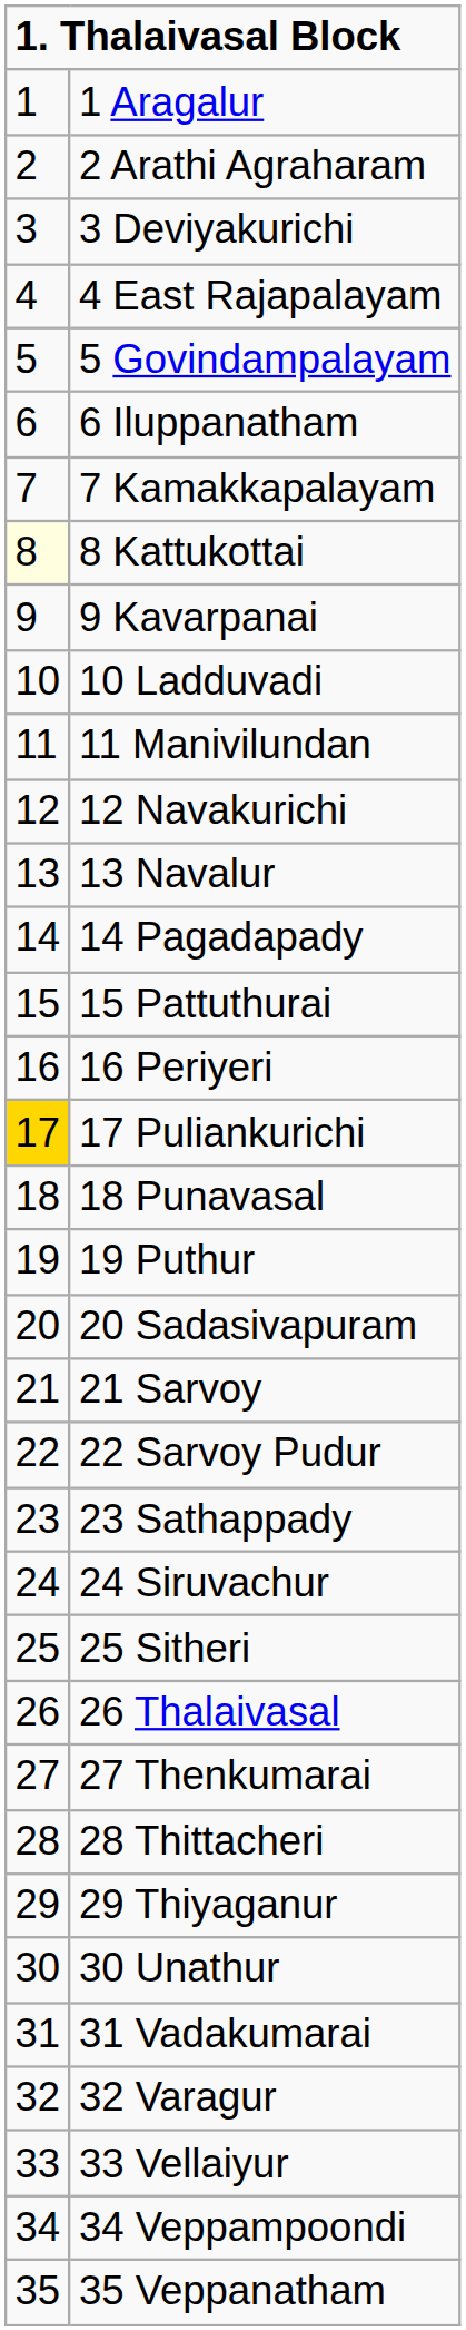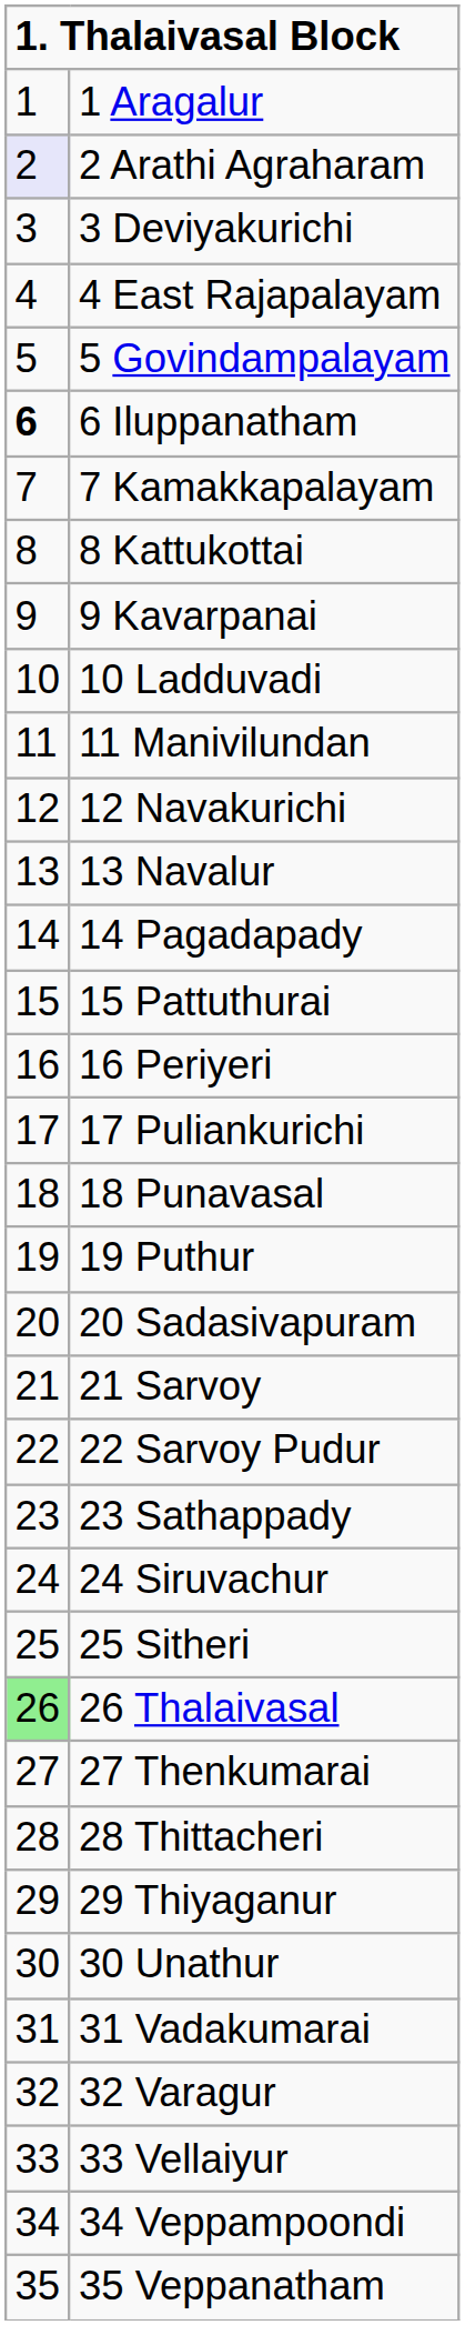2 Arathi Agraharam | column 1: no background -> lavender background
6 Iluppanatham | column 1: normal -> bold
8 Kattukottai | column 1: lightyellow background -> no background
17 Puliankurichi | column 1: gold background -> no background
26 Thalaivasal | column 1: no background -> lightgreen background
